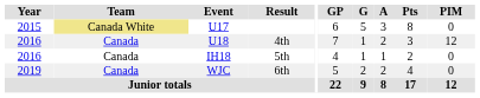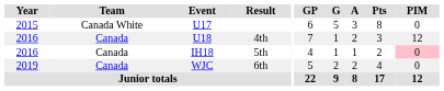U17 | Team: khaki background -> no background
IH18 | PIM: no background -> pink background
